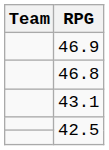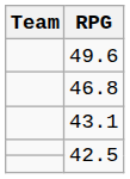row 2 | RPG: 46.9 -> 49.6
